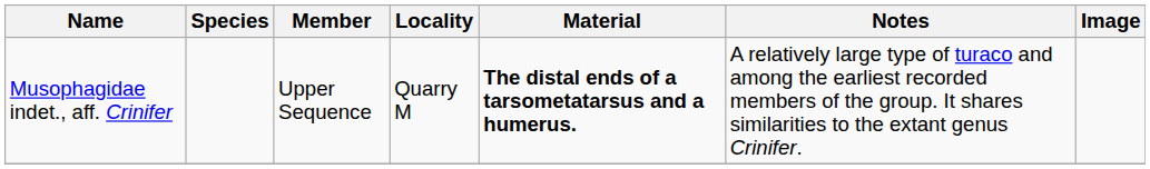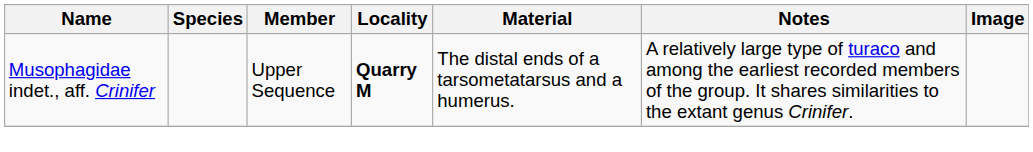Musophagidae indet., aff. Crinifer | Locality: normal -> bold
Musophagidae indet., aff. Crinifer | Material: bold -> normal
